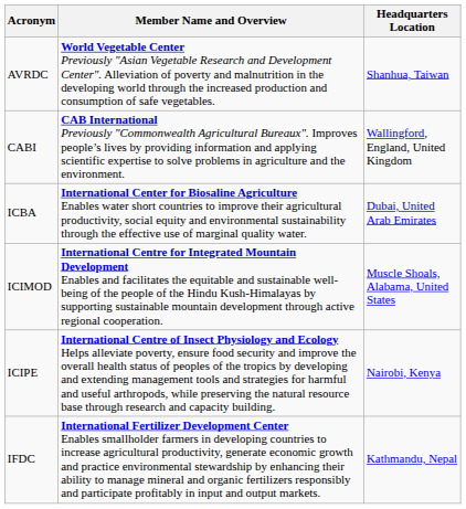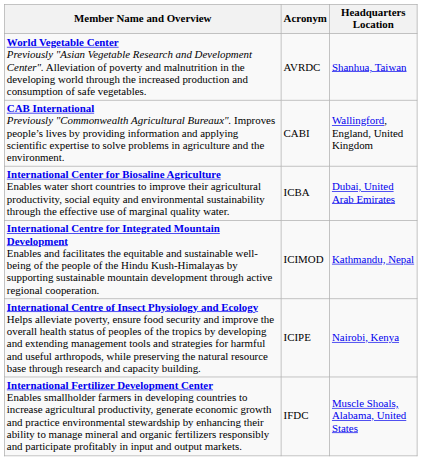columns swapped: Member Name and Overview <-> Acronym
row 5 | Headquarters Location: Muscle Shoals, Alabama, United States -> Kathmandu, Nepal
row 7 | Headquarters Location: Kathmandu, Nepal -> Muscle Shoals, Alabama, United States
